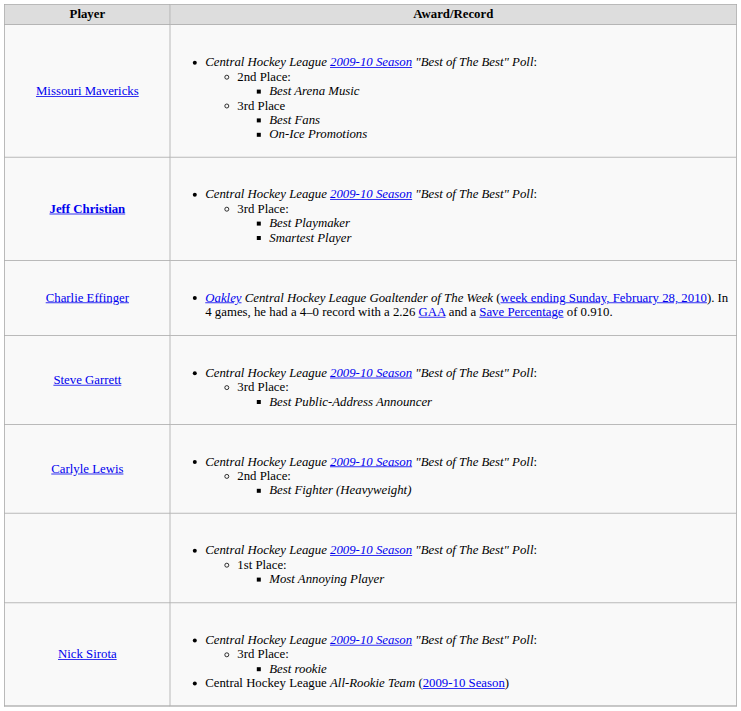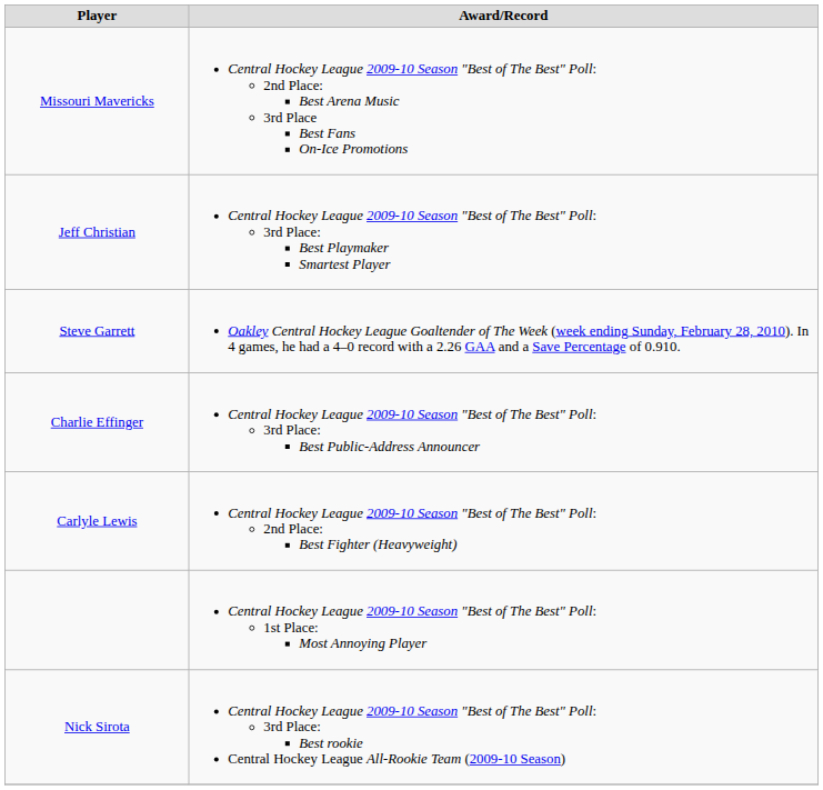row 3 | Player: bold -> normal
row 4 | Player: Charlie Effinger -> Steve Garrett
row 5 | Player: Steve Garrett -> Charlie Effinger
